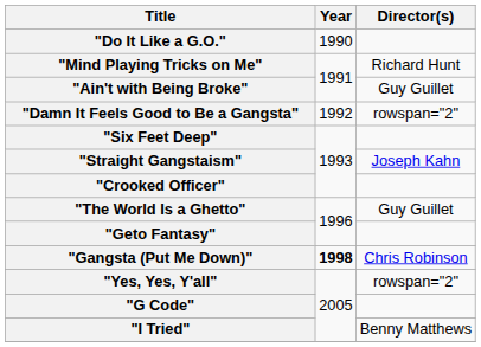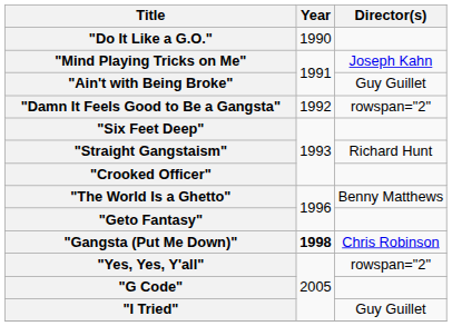"Mind Playing Tricks on Me" | Director(s): Richard Hunt -> Joseph Kahn
"Straight Gangstaism" | Director(s): Joseph Kahn -> Richard Hunt
"The World Is a Ghetto" | Director(s): Guy Guillet -> Benny Matthews
"I Tried" | Director(s): Benny Matthews -> Guy Guillet
